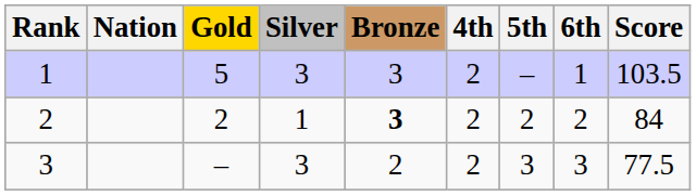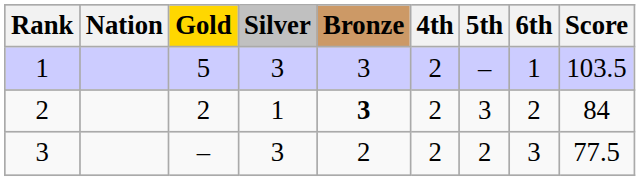row 3 | 5th: 2 -> 3
row 4 | 5th: 3 -> 2
